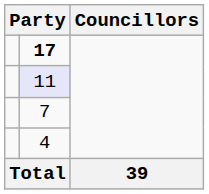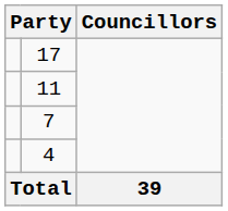17 | column 2: bold -> normal
11 | column 2: lavender background -> no background
